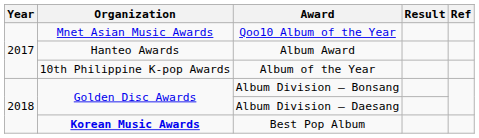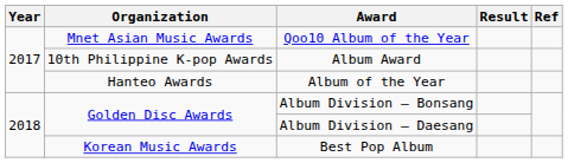Album Award | Organization: Hanteo Awards -> 10th Philippine K-pop Awards
Album of the Year | Organization: 10th Philippine K-pop Awards -> Hanteo Awards
Best Pop Album | Organization: bold -> normal
